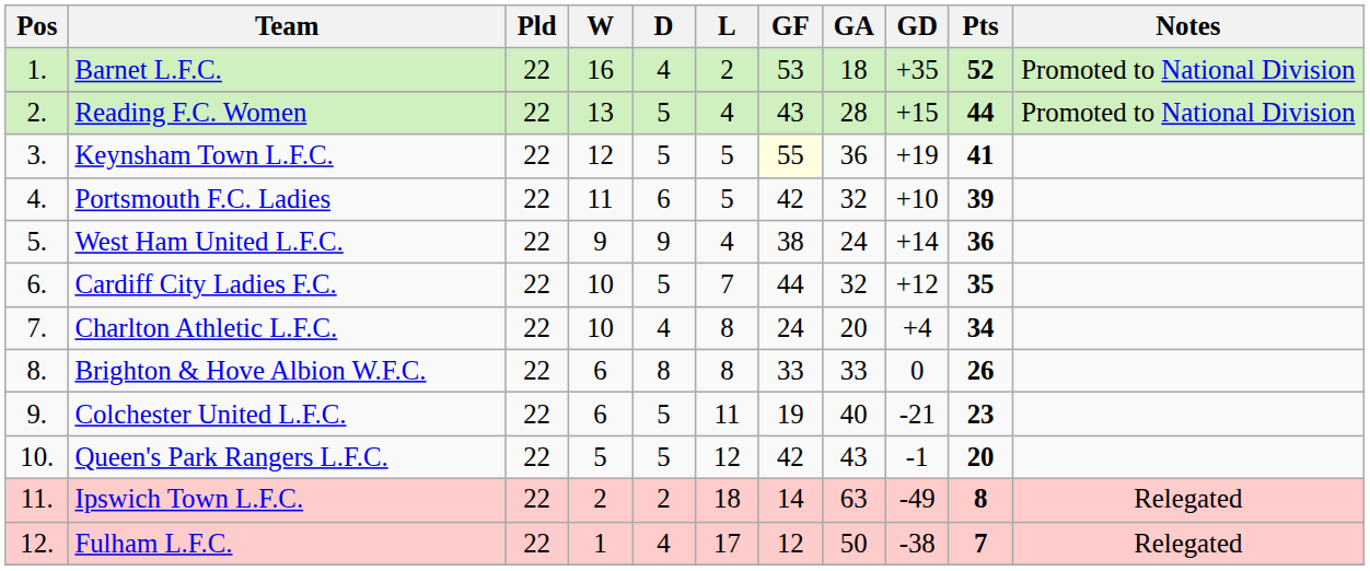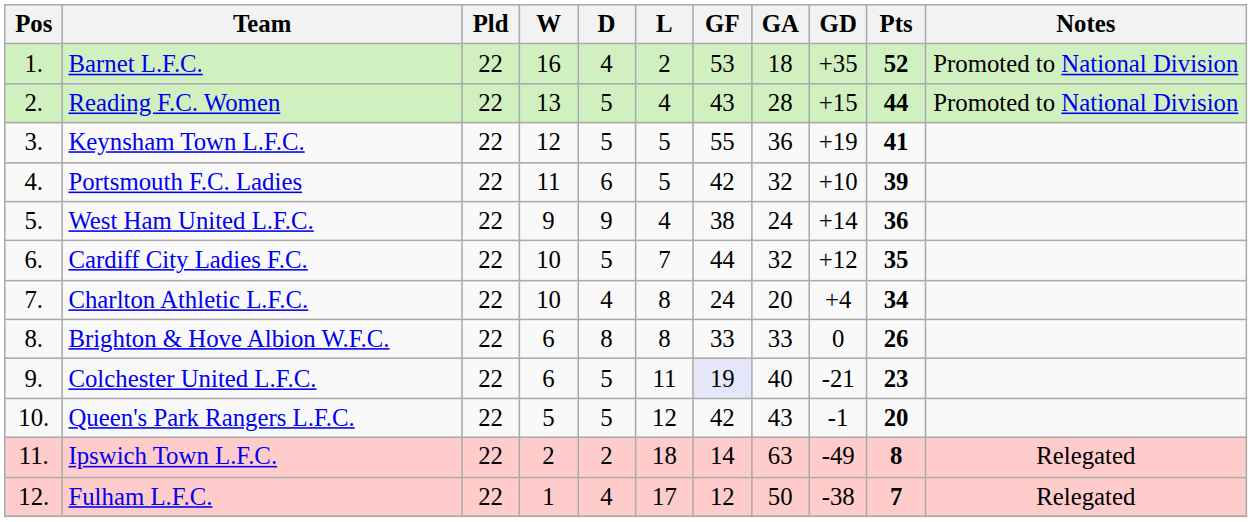Keynsham Town L.F.C. | GF: lightyellow background -> no background
Colchester United L.F.C. | GF: no background -> lavender background
